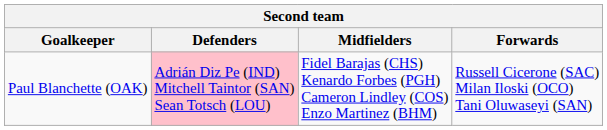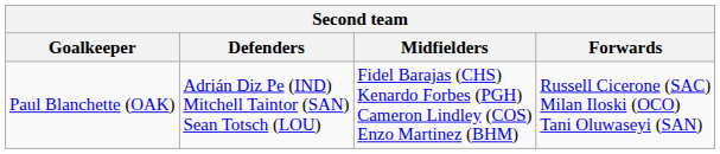Paul Blanchette (OAK) | Defenders: pink background -> no background
